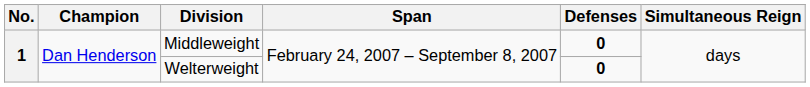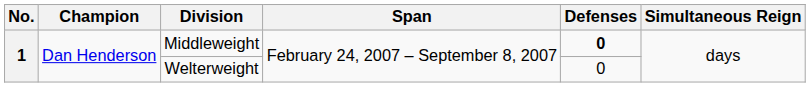Welterweight | Defenses: bold -> normal
